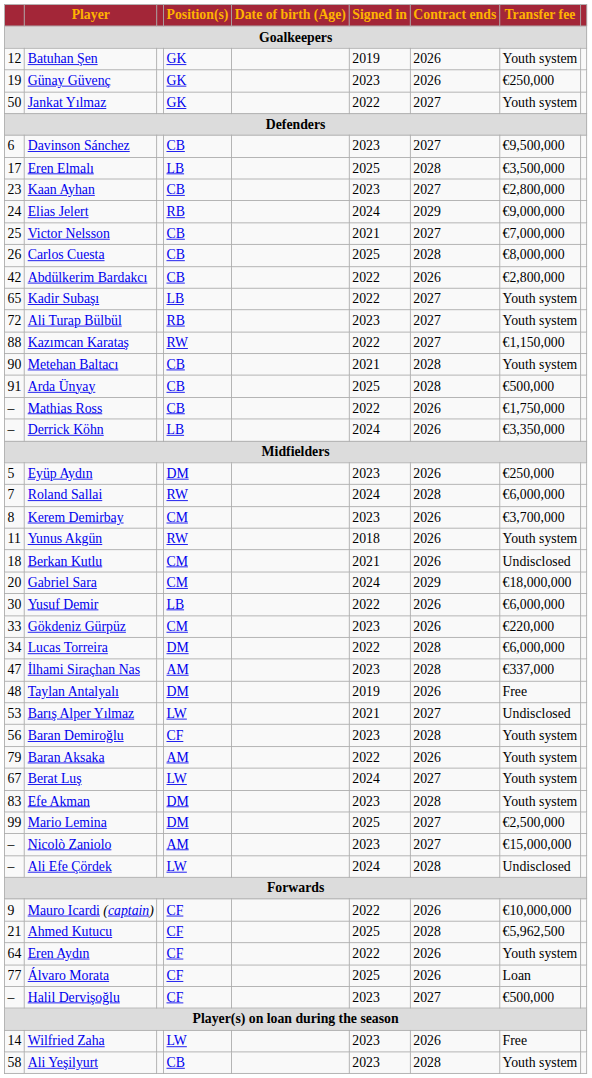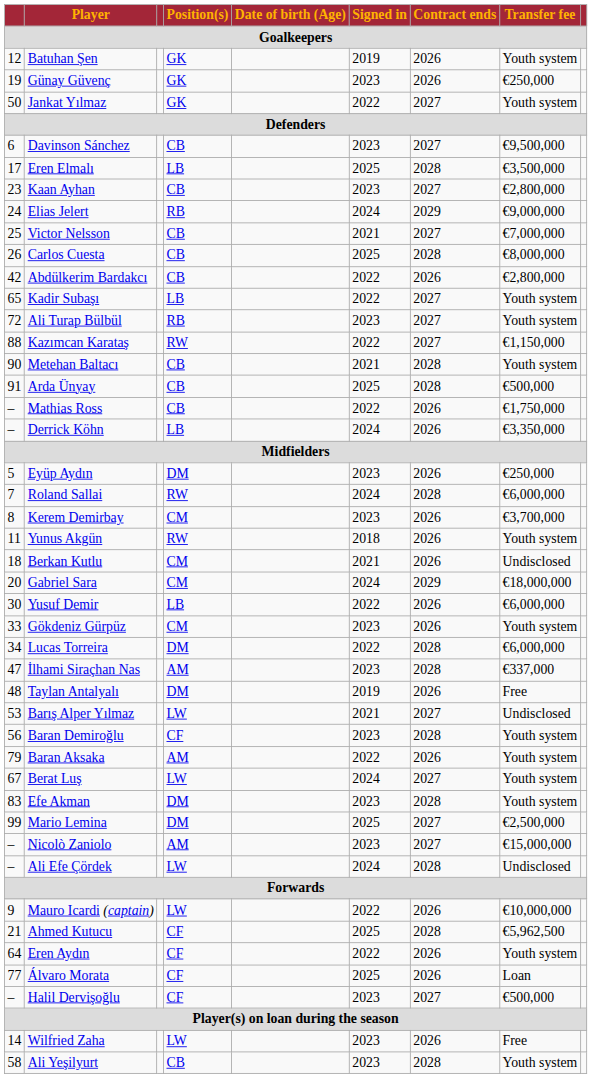Gökdeniz Gürpüz | Transfer fee: €220,000 -> Youth system
Mauro Icardi (captain) | Position(s): CF -> LW
